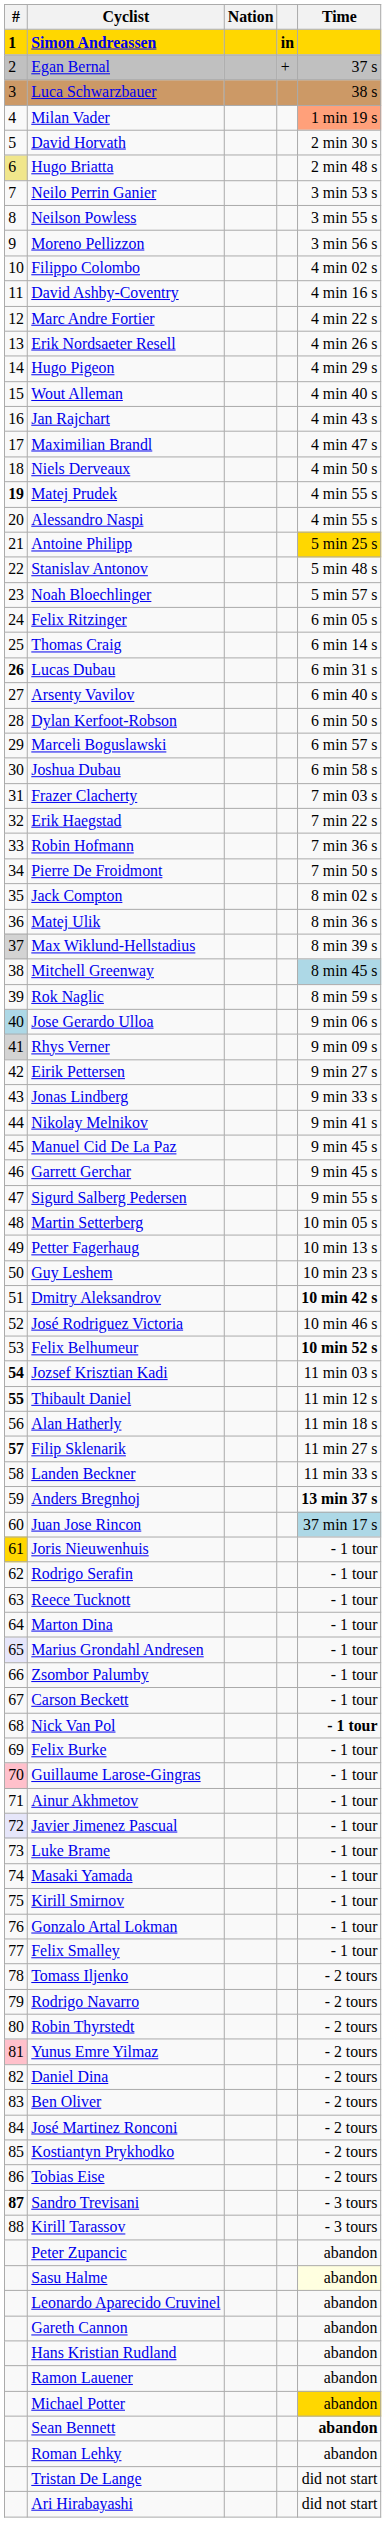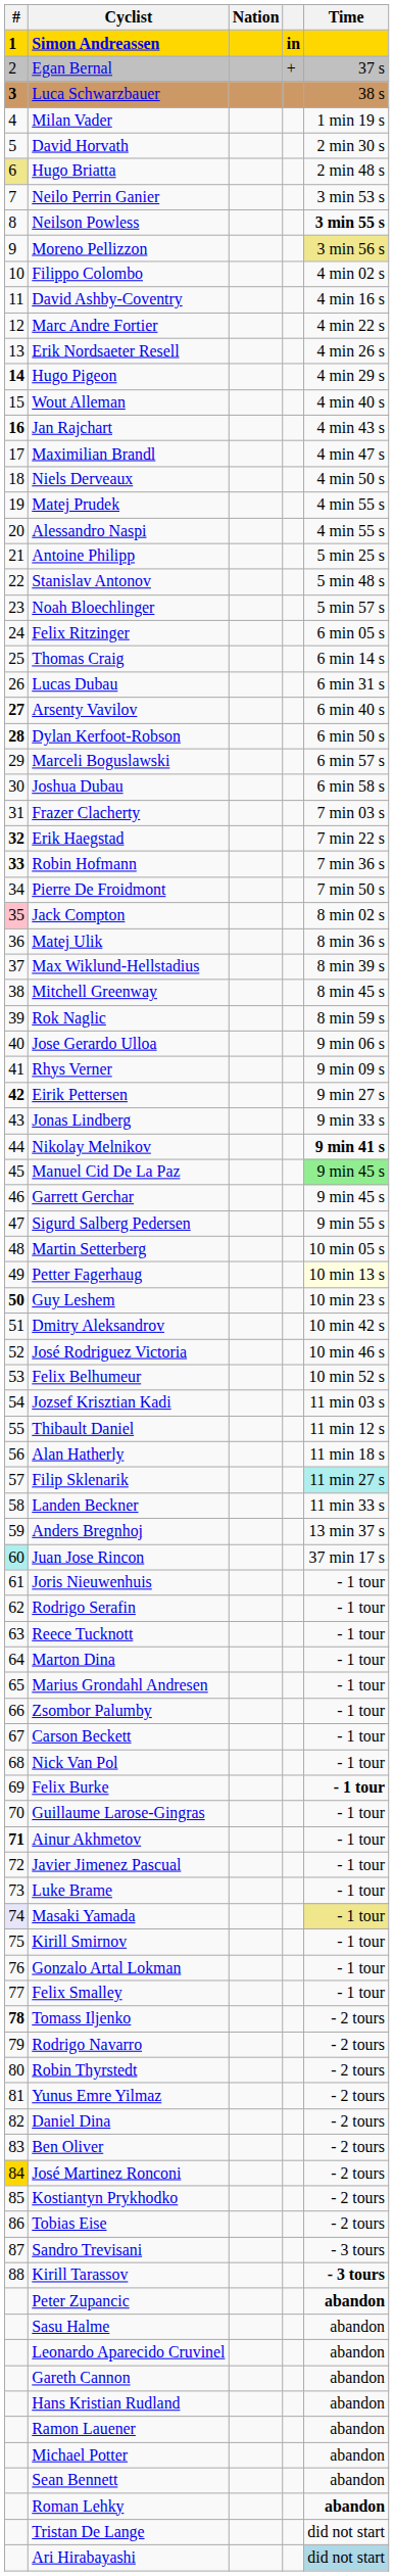Luca Schwarzbauer | #: normal -> bold
Milan Vader | Time: lightsalmon background -> no background
Neilson Powless | Time: normal -> bold
Moreno Pellizzon | Time: no background -> khaki background
Hugo Pigeon | #: normal -> bold
Jan Rajchart | #: normal -> bold
Matej Prudek | #: bold -> normal
Antoine Philipp | Time: gold background -> no background
Lucas Dubau | #: bold -> normal
Arsenty Vavilov | #: normal -> bold
Dylan Kerfoot-Robson | #: normal -> bold
Erik Haegstad | #: normal -> bold
Robin Hofmann | #: normal -> bold
Jack Compton | #: no background -> pink background
Max Wiklund-Hellstadius | #: lightgrey background -> no background
Mitchell Greenway | Time: lightblue background -> no background
Jose Gerardo Ulloa | #: lightblue background -> no background
Rhys Verner | #: lightgrey background -> no background
Eirik Pettersen | #: normal -> bold
Nikolay Melnikov | Time: normal -> bold
Manuel Cid De La Paz | Time: no background -> lightgreen background
Petter Fagerhaug | Time: no background -> lightyellow background
Guy Leshem | #: normal -> bold
Dmitry Aleksandrov | Time: bold -> normal
Felix Belhumeur | Time: bold -> normal
Jozsef Krisztian Kadi | #: bold -> normal
Thibault Daniel | #: bold -> normal
Filip Sklenarik | #: bold -> normal
Filip Sklenarik | Time: no background -> paleturquoise background
Anders Bregnhoj | Time: bold -> normal
Juan Jose Rincon | #: no background -> paleturquoise background
Juan Jose Rincon | Time: lightblue background -> no background
Joris Nieuwenhuis | #: gold background -> no background
Marius Grondahl Andresen | #: lavender background -> no background
Nick Van Pol | Time: bold -> normal
Felix Burke | Time: normal -> bold
Guillaume Larose-Gingras | #: pink background -> no background
Ainur Akhmetov | #: normal -> bold
Javier Jimenez Pascual | #: lavender background -> no background
Masaki Yamada | #: no background -> lavender background
Masaki Yamada | Time: no background -> khaki background
Tomass Iljenko | #: normal -> bold
Yunus Emre Yilmaz | #: pink background -> no background
José Martinez Ronconi | #: no background -> gold background
Sandro Trevisani | #: bold -> normal
Kirill Tarassov | Time: normal -> bold
Peter Zupancic | Time: normal -> bold
Sasu Halme | Time: lightyellow background -> no background
Michael Potter | Time: gold background -> no background
Sean Bennett | Time: bold -> normal
Roman Lehky | Time: normal -> bold
Ari Hirabayashi | Time: no background -> lightblue background
